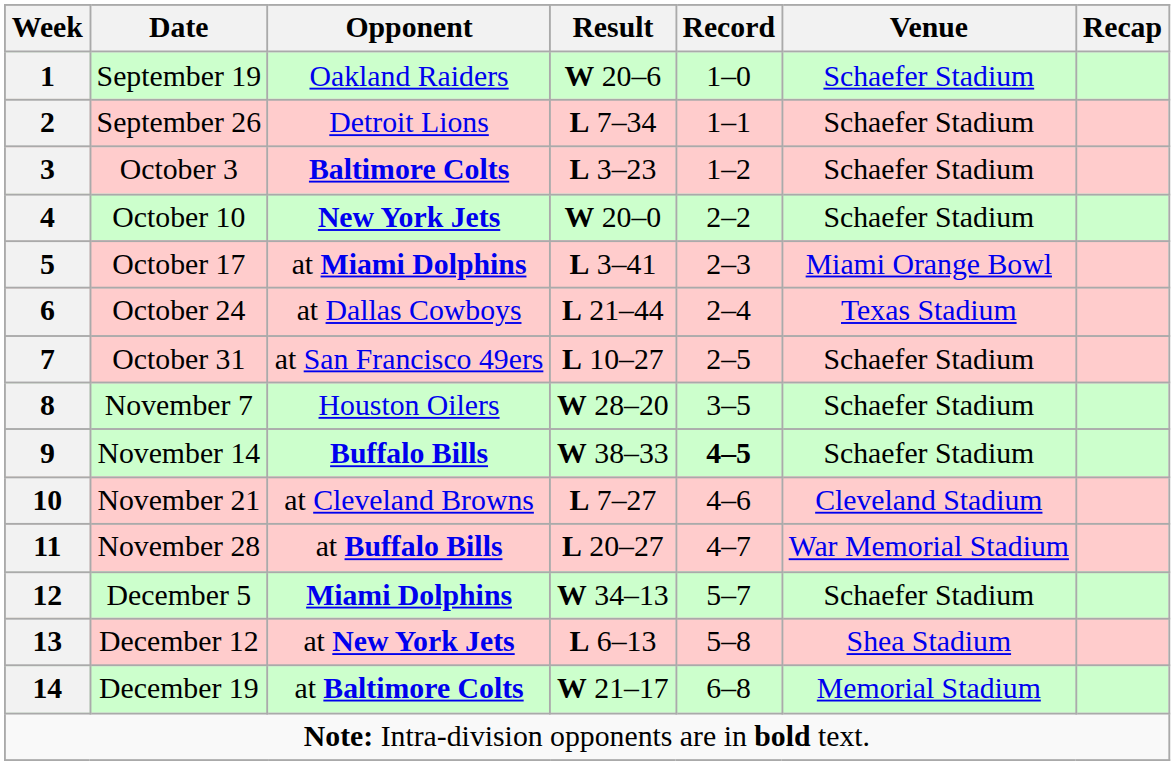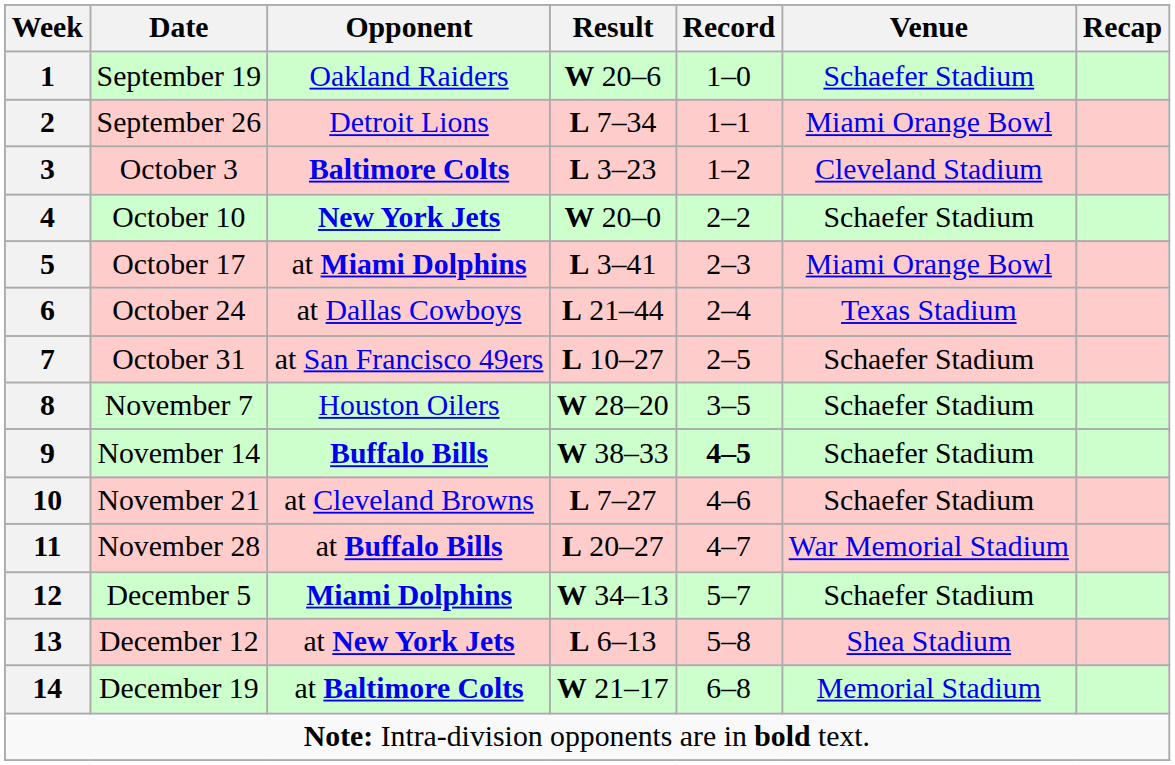2 | Venue: Schaefer Stadium -> Miami Orange Bowl
3 | Venue: Schaefer Stadium -> Cleveland Stadium
10 | Venue: Cleveland Stadium -> Schaefer Stadium
